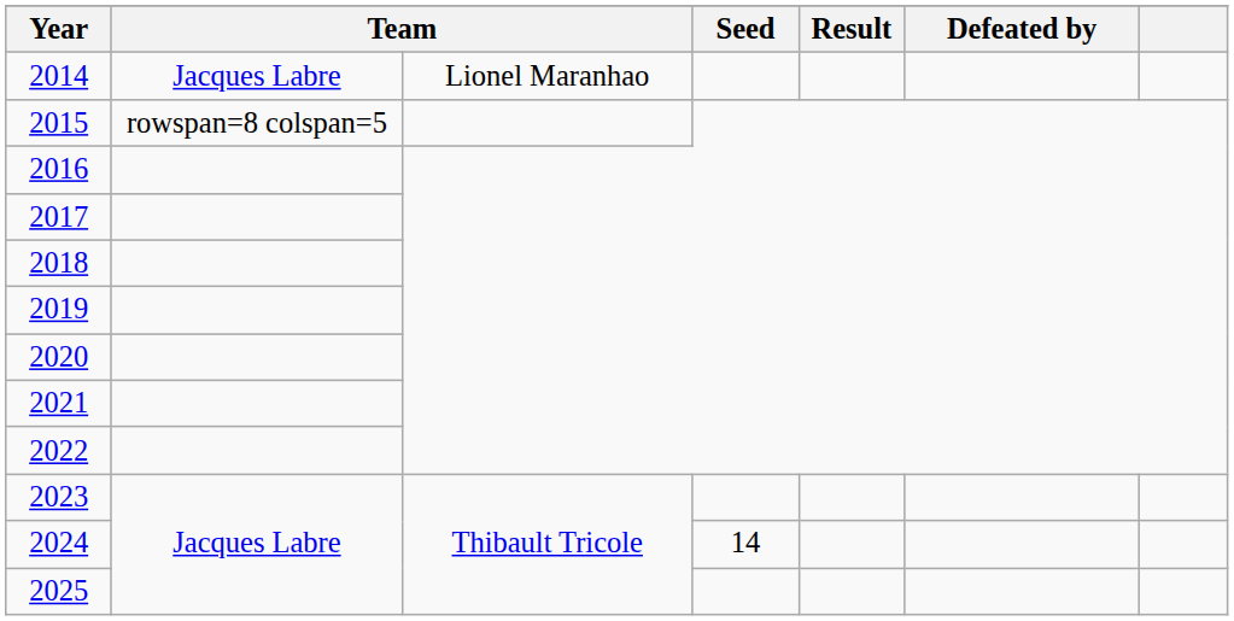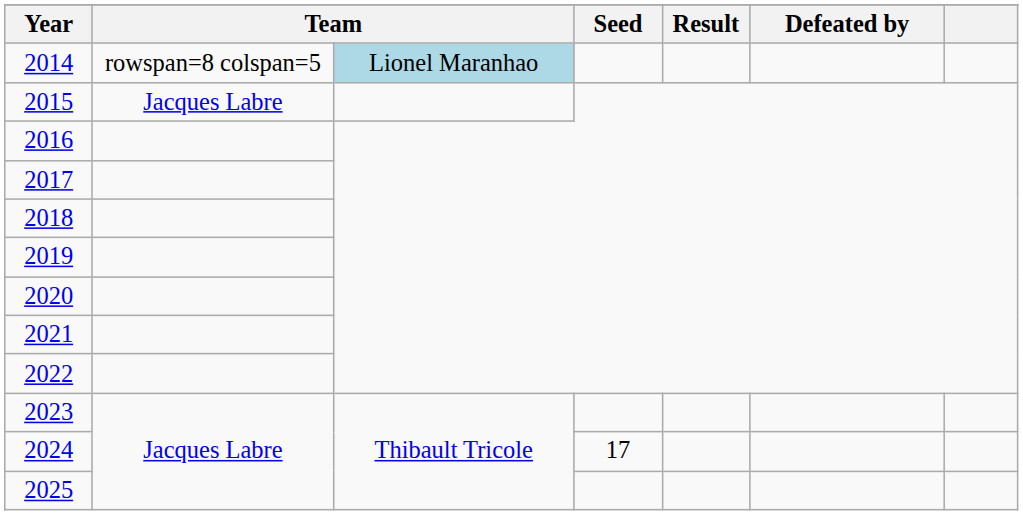2014 | column 2: Jacques Labre -> rowspan=8 colspan=5
2014 | column 3: no background -> lightblue background
2015 | column 2: rowspan=8 colspan=5 -> Jacques Labre
2024 | Seed: 14 -> 17
